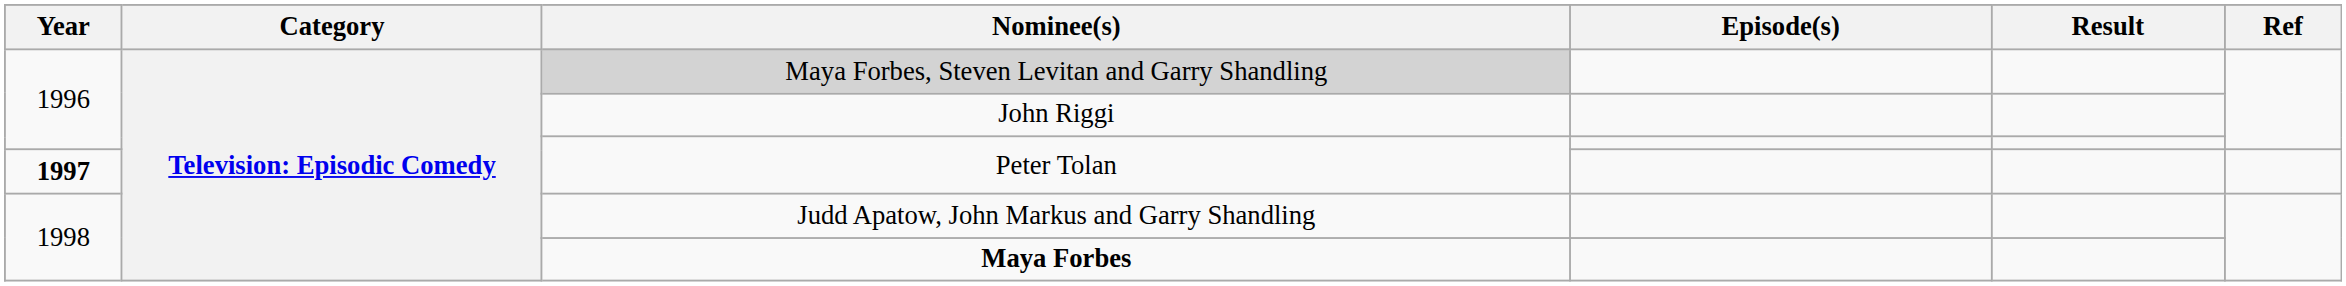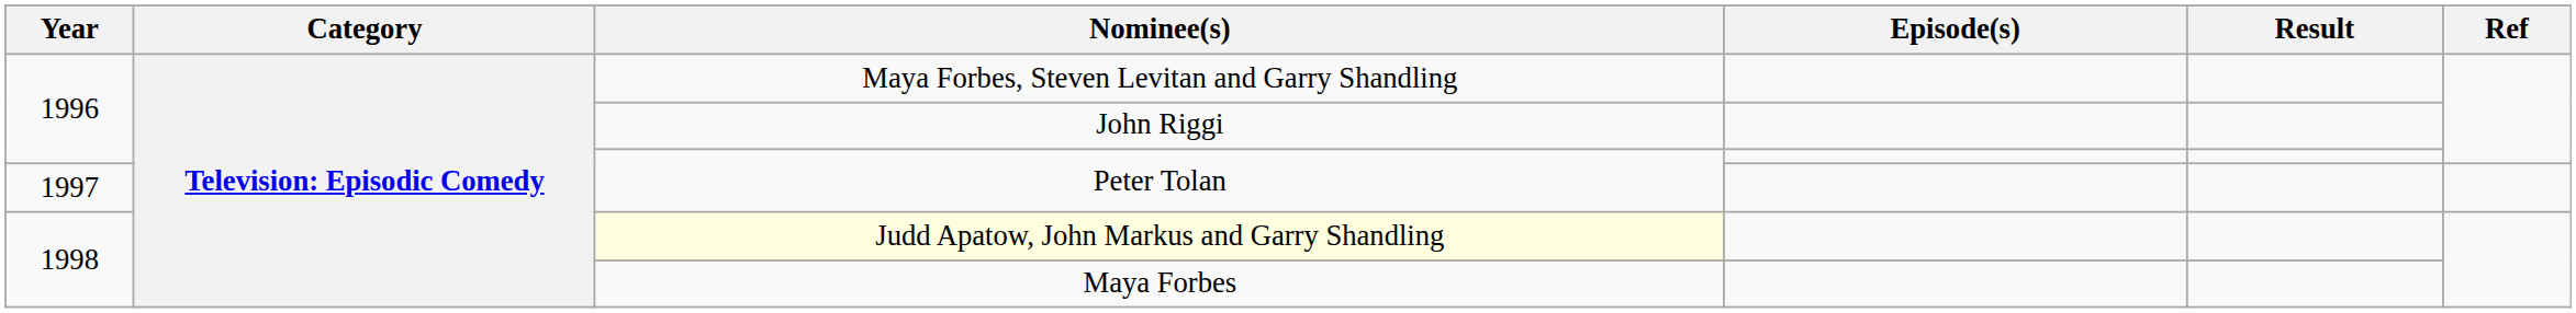Maya Forbes, Steven Levitan and Garry Shandling | Nominee(s): lightgrey background -> no background
1997 / Peter Tolan | Year: bold -> normal
Judd Apatow, John Markus and Garry Shandling | Nominee(s): no background -> lightyellow background
Maya Forbes | Nominee(s): bold -> normal
